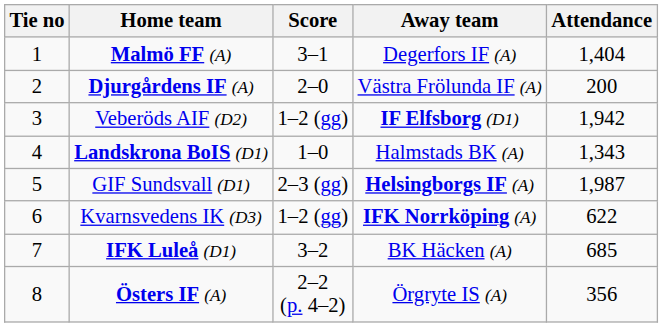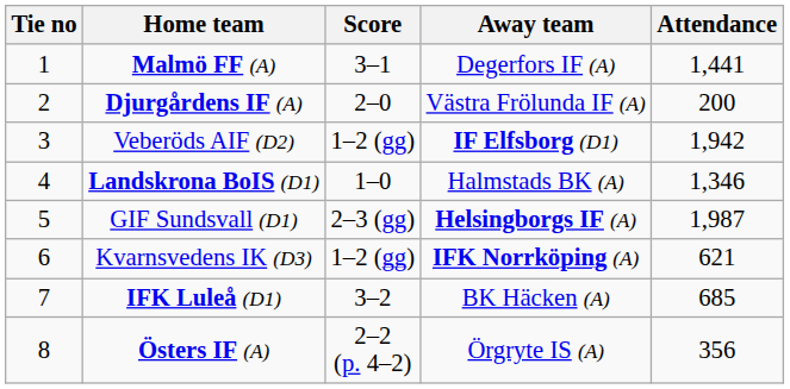Malmö FF (A) | Attendance: 1,404 -> 1,441
Landskrona BoIS (D1) | Attendance: 1,343 -> 1,346
Kvarnsvedens IK (D3) | Attendance: 622 -> 621
